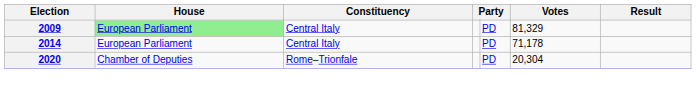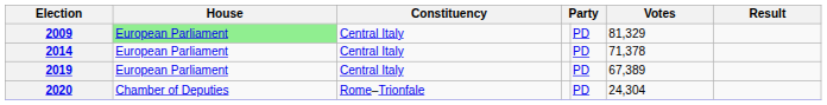2014 | Votes: 71,178 -> 71,378
+ row: 2019 | European Parliament | Central Italy | PD | 67,389
2020 | Votes: 20,304 -> 24,304
